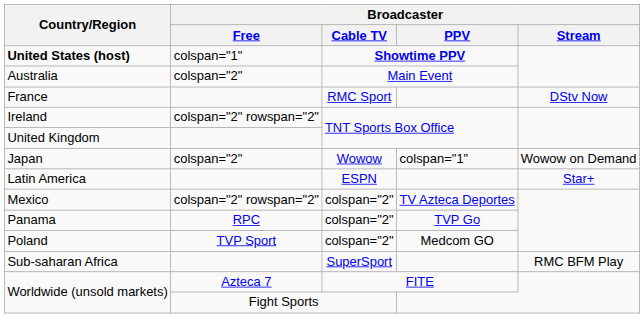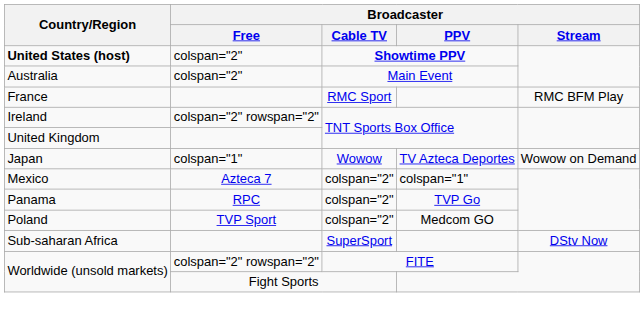United States (host) | Broadcaster / Free: colspan="1" -> colspan="2"
France | Broadcaster / Stream: DStv Now -> RMC BFM Play
Japan | Broadcaster / Free: colspan="2" -> colspan="1"
Japan | Broadcaster / PPV: colspan="1" -> TV Azteca Deportes
- row: Latin America | ESPN | Star+
Mexico | Broadcaster / Free: colspan="2" rowspan="2" -> Azteca 7
Mexico | Broadcaster / PPV: TV Azteca Deportes -> colspan="1"
Sub-saharan Africa | Broadcaster / Stream: RMC BFM Play -> DStv Now
Worldwide (unsold markets) / FITE | Broadcaster / Free: Azteca 7 -> colspan="2" rowspan="2"
